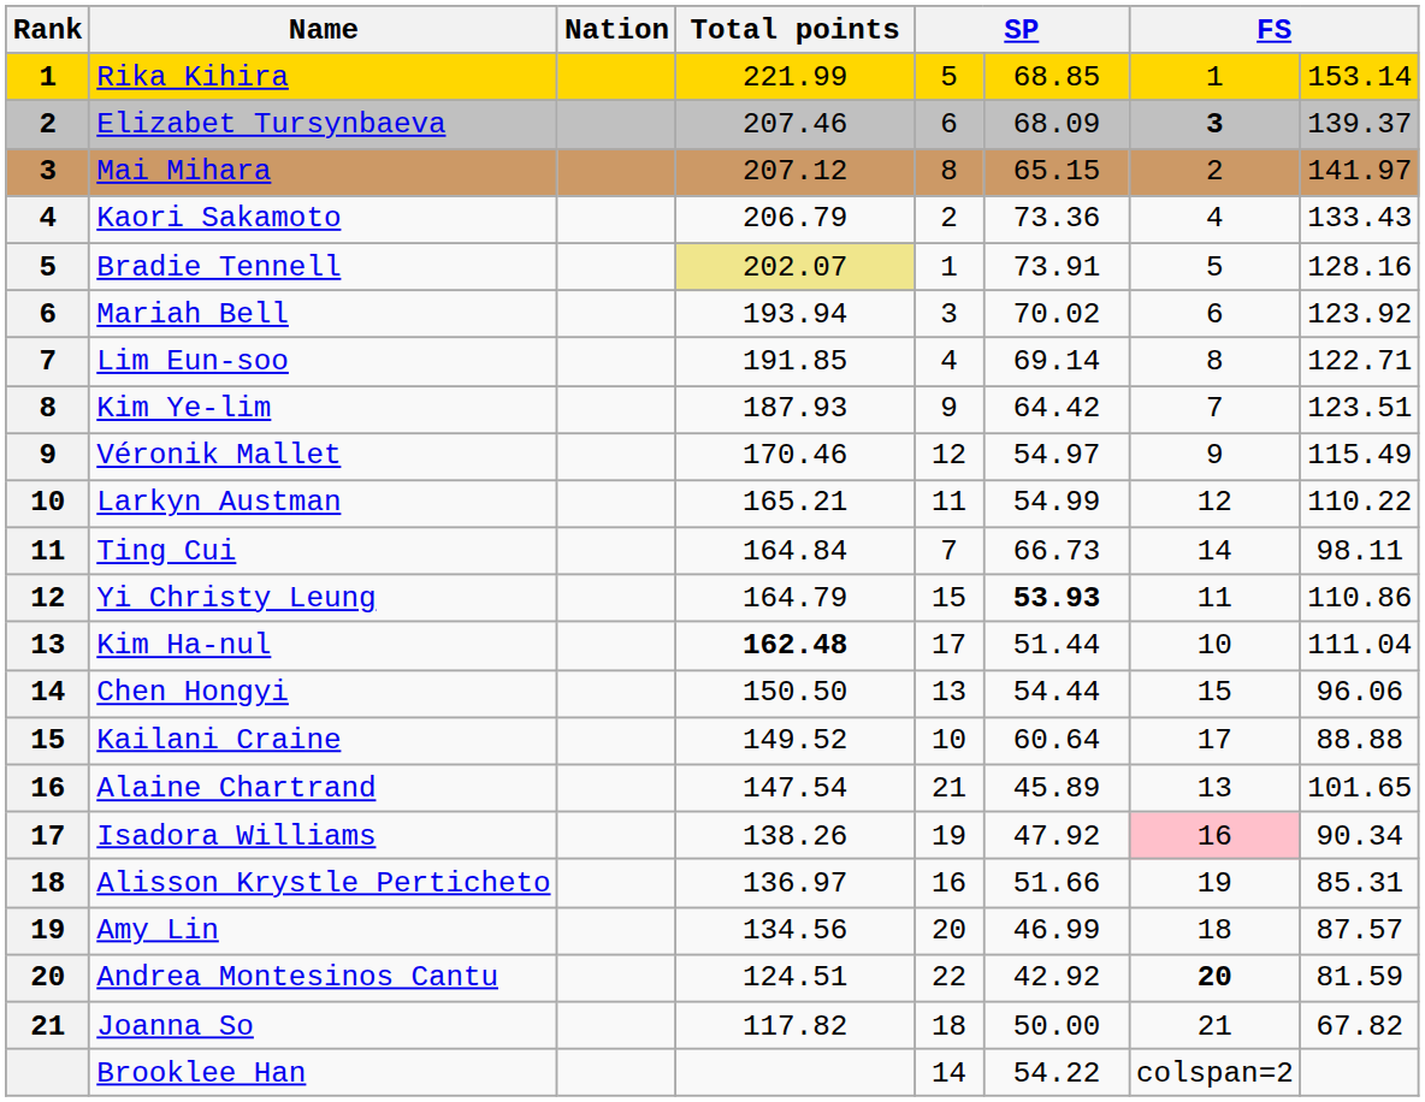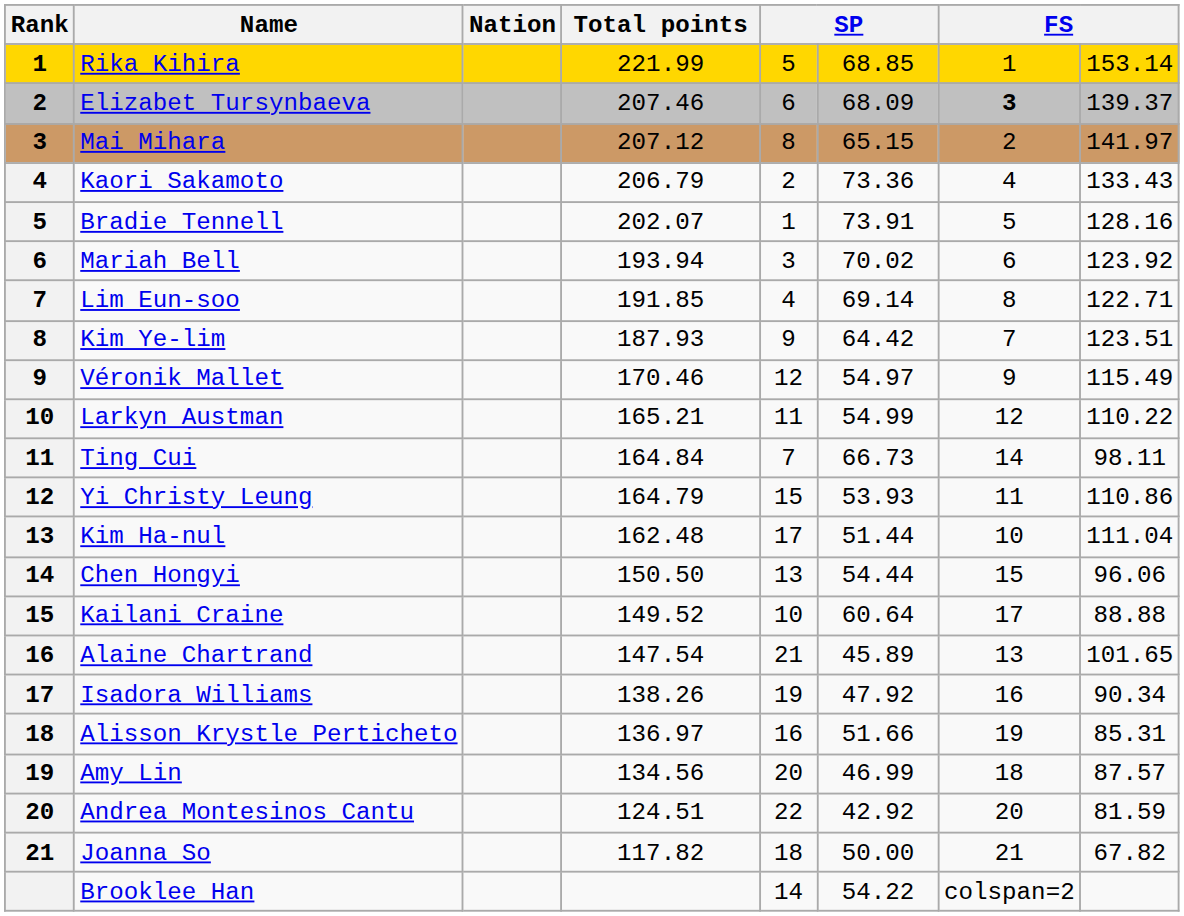Bradie Tennell | Total points: khaki background -> no background
Yi Christy Leung | column 6: bold -> normal
Kim Ha-nul | Total points: bold -> normal
Isadora Williams | column 7: pink background -> no background
Andrea Montesinos Cantu | column 7: bold -> normal
